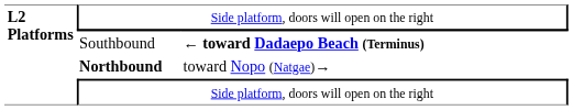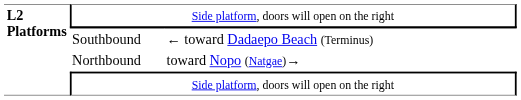Southbound | column 3: bold -> normal
Northbound | column 2: bold -> normal
